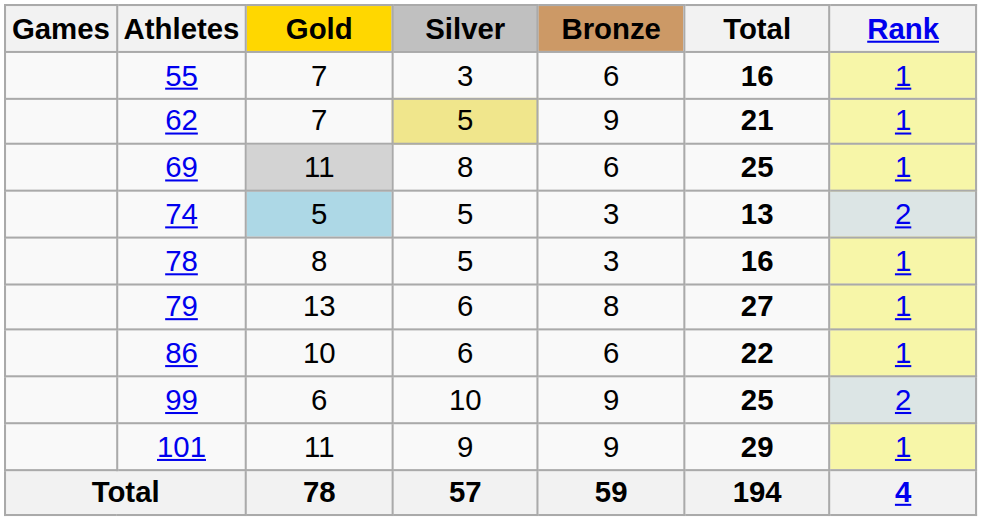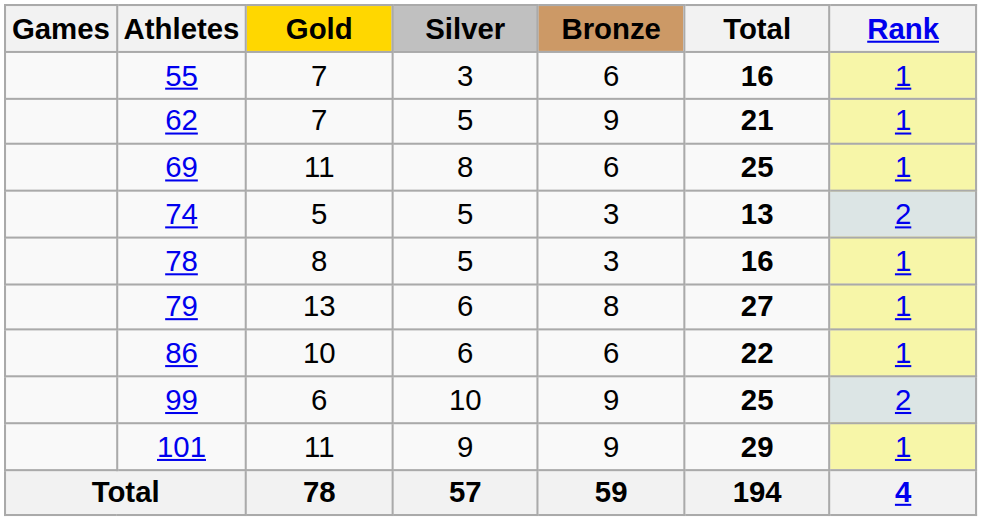62 | Silver: khaki background -> no background
69 | Gold: lightgrey background -> no background
74 | Gold: lightblue background -> no background
